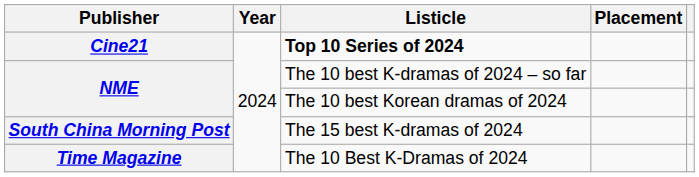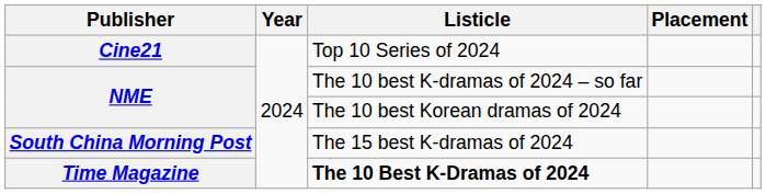Top 10 Series of 2024 | Listicle: bold -> normal
The 10 Best K-Dramas of 2024 | Listicle: normal -> bold
